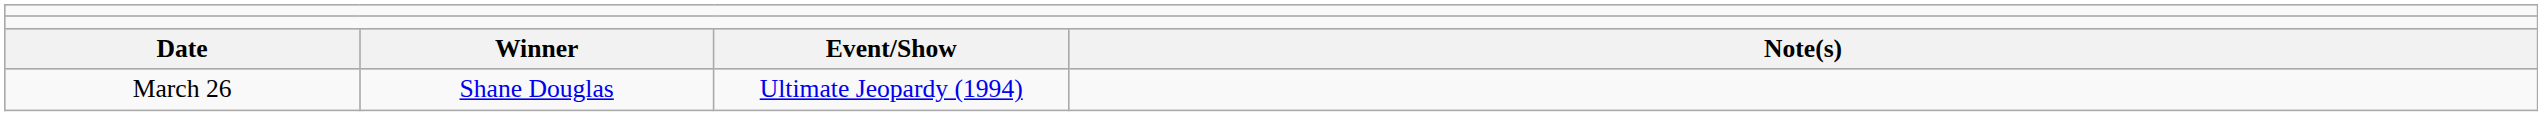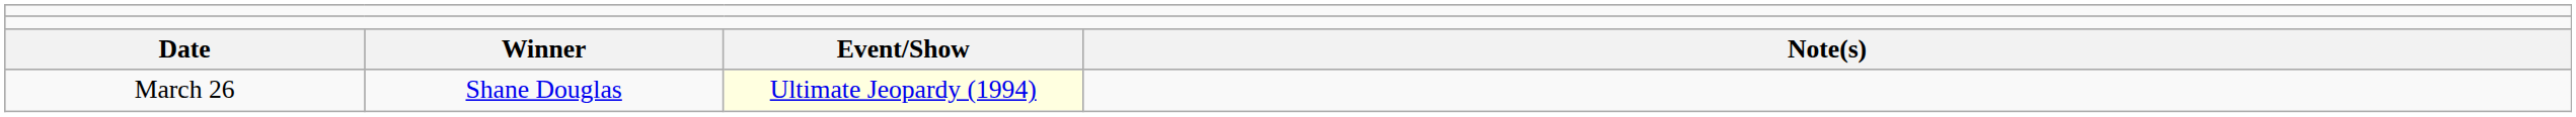March 26 | column 3: no background -> lightyellow background
